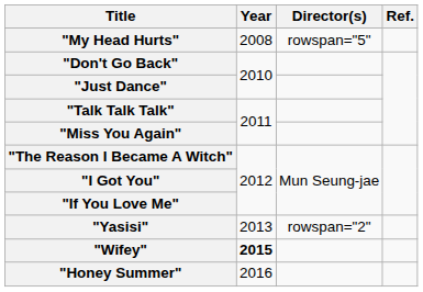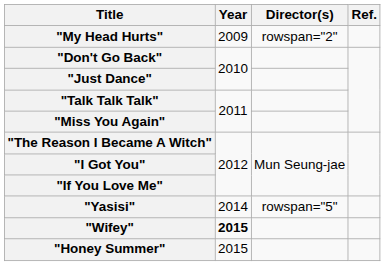"My Head Hurts" | Year: 2008 -> 2009
"My Head Hurts" | Director(s): rowspan="5" -> rowspan="2"
"Yasisi" | Year: 2013 -> 2014
"Yasisi" | Director(s): rowspan="2" -> rowspan="5"
"Honey Summer" | Year: 2016 -> 2015
